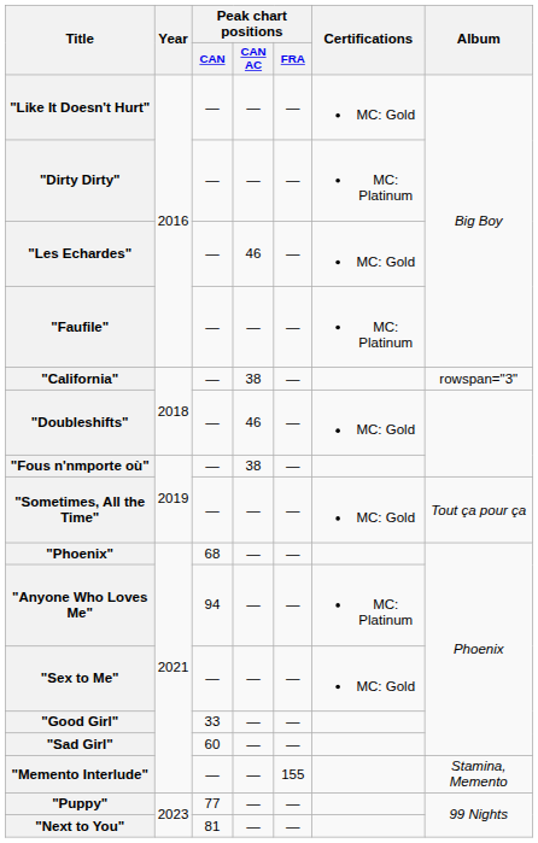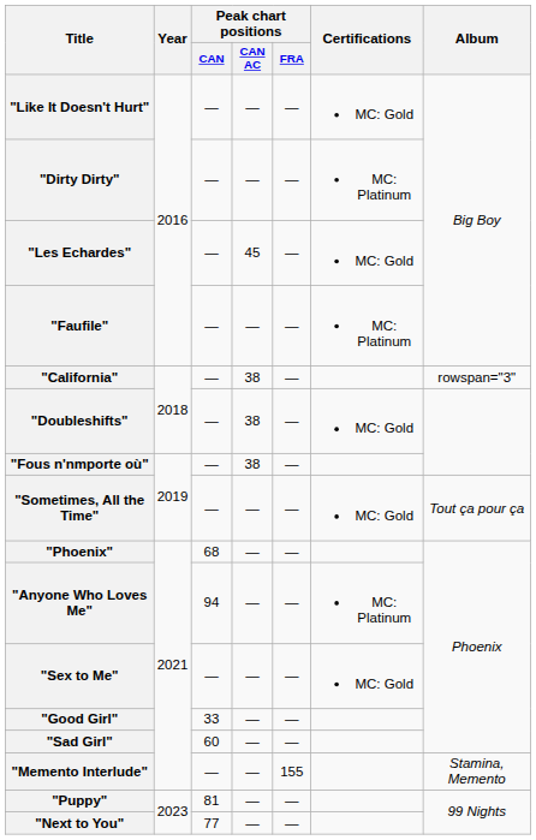"Les Echardes" | Peak chart positions / CAN AC: 46 -> 45
"Doubleshifts" | Peak chart positions / CAN AC: 46 -> 38
"Puppy" | Peak chart positions / CAN: 77 -> 81
"Next to You" | Peak chart positions / CAN: 81 -> 77
